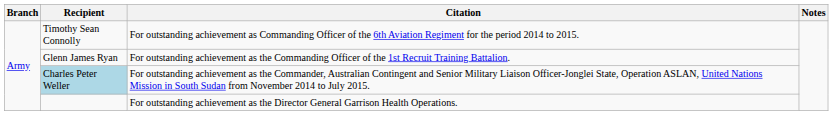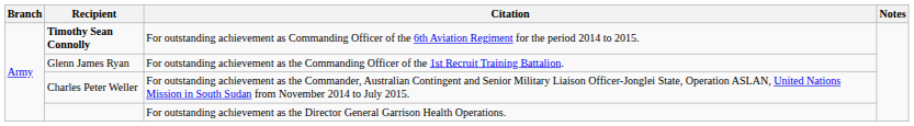Timothy Sean Connolly | Recipient: normal -> bold
Charles Peter Weller | Recipient: lightblue background -> no background
